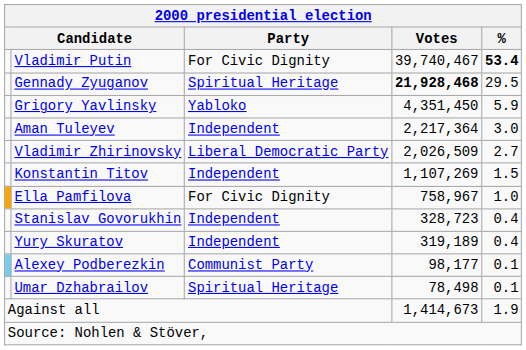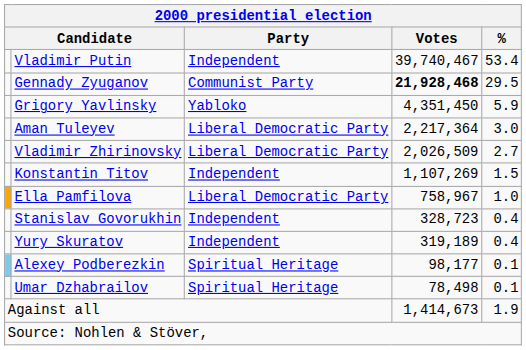Vladimir Putin | Party: For Civic Dignity -> Independent
Vladimir Putin | %: bold -> normal
Gennady Zyuganov | Party: Spiritual Heritage -> Communist Party
Aman Tuleyev | Party: Independent -> Liberal Democratic Party
Ella Pamfilova | Party: For Civic Dignity -> Liberal Democratic Party
Alexey Podberezkin | Party: Communist Party -> Spiritual Heritage
